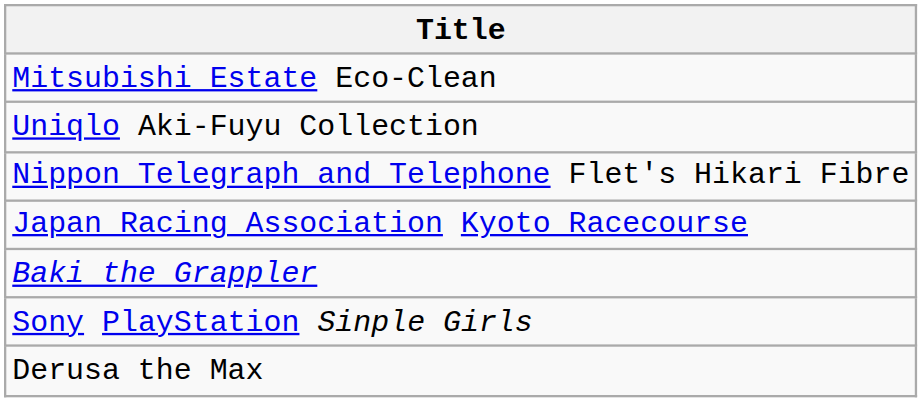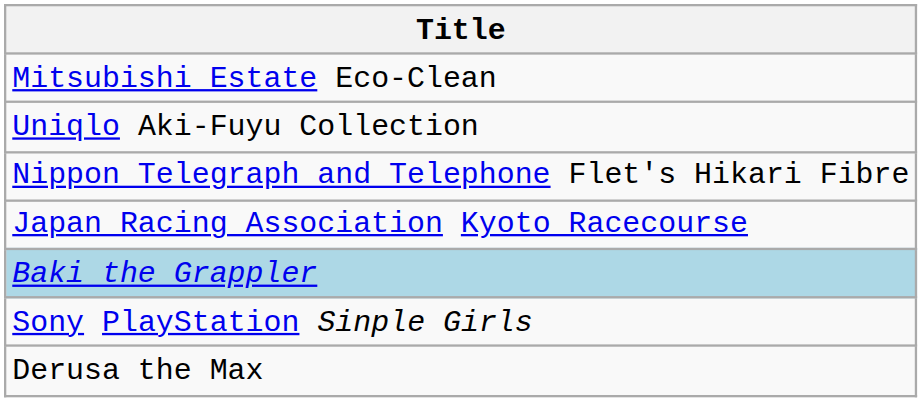row 6 | column 1: no background -> lightblue background
